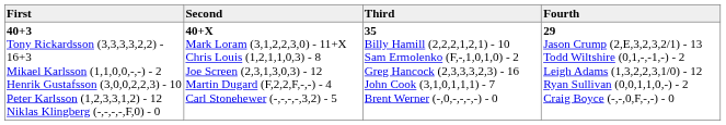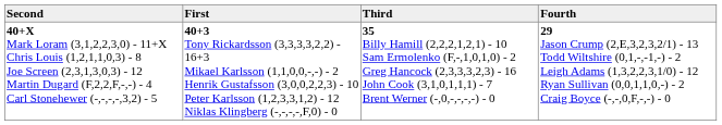columns swapped: First <-> Second
